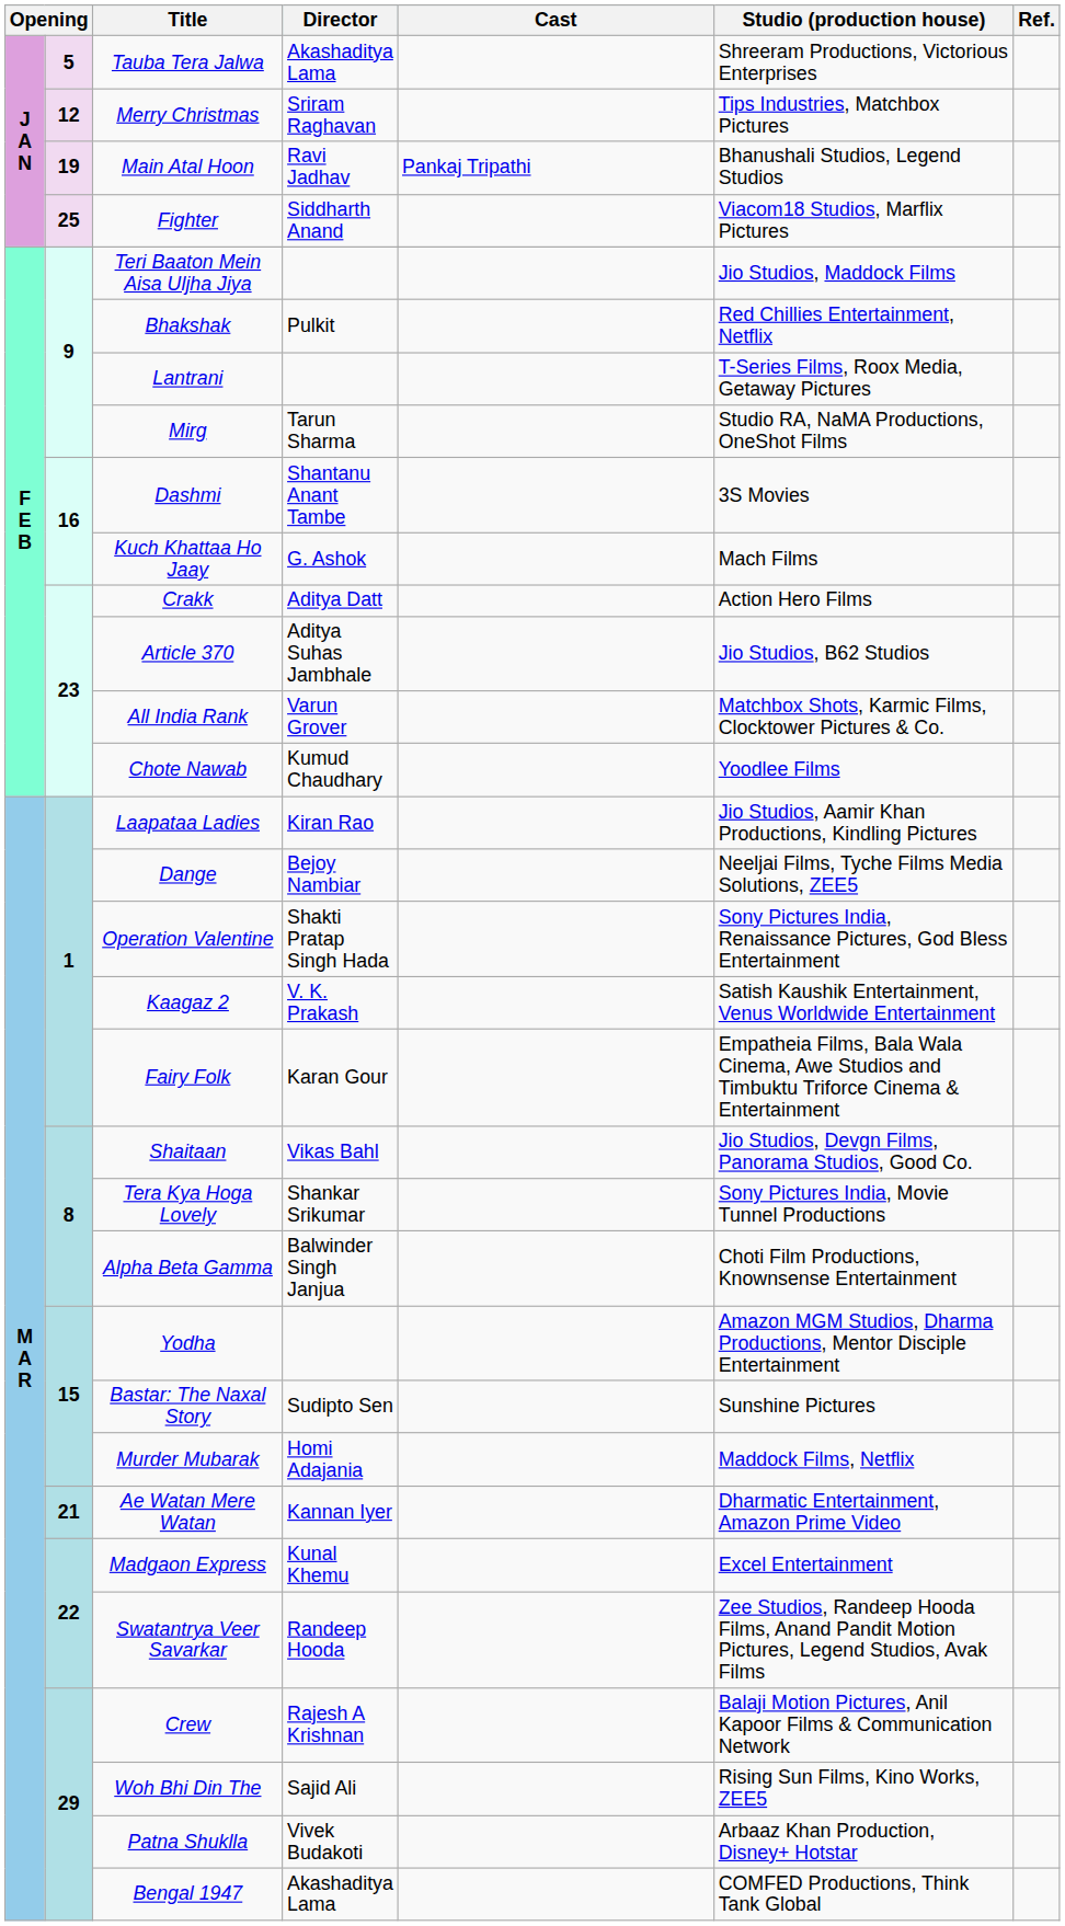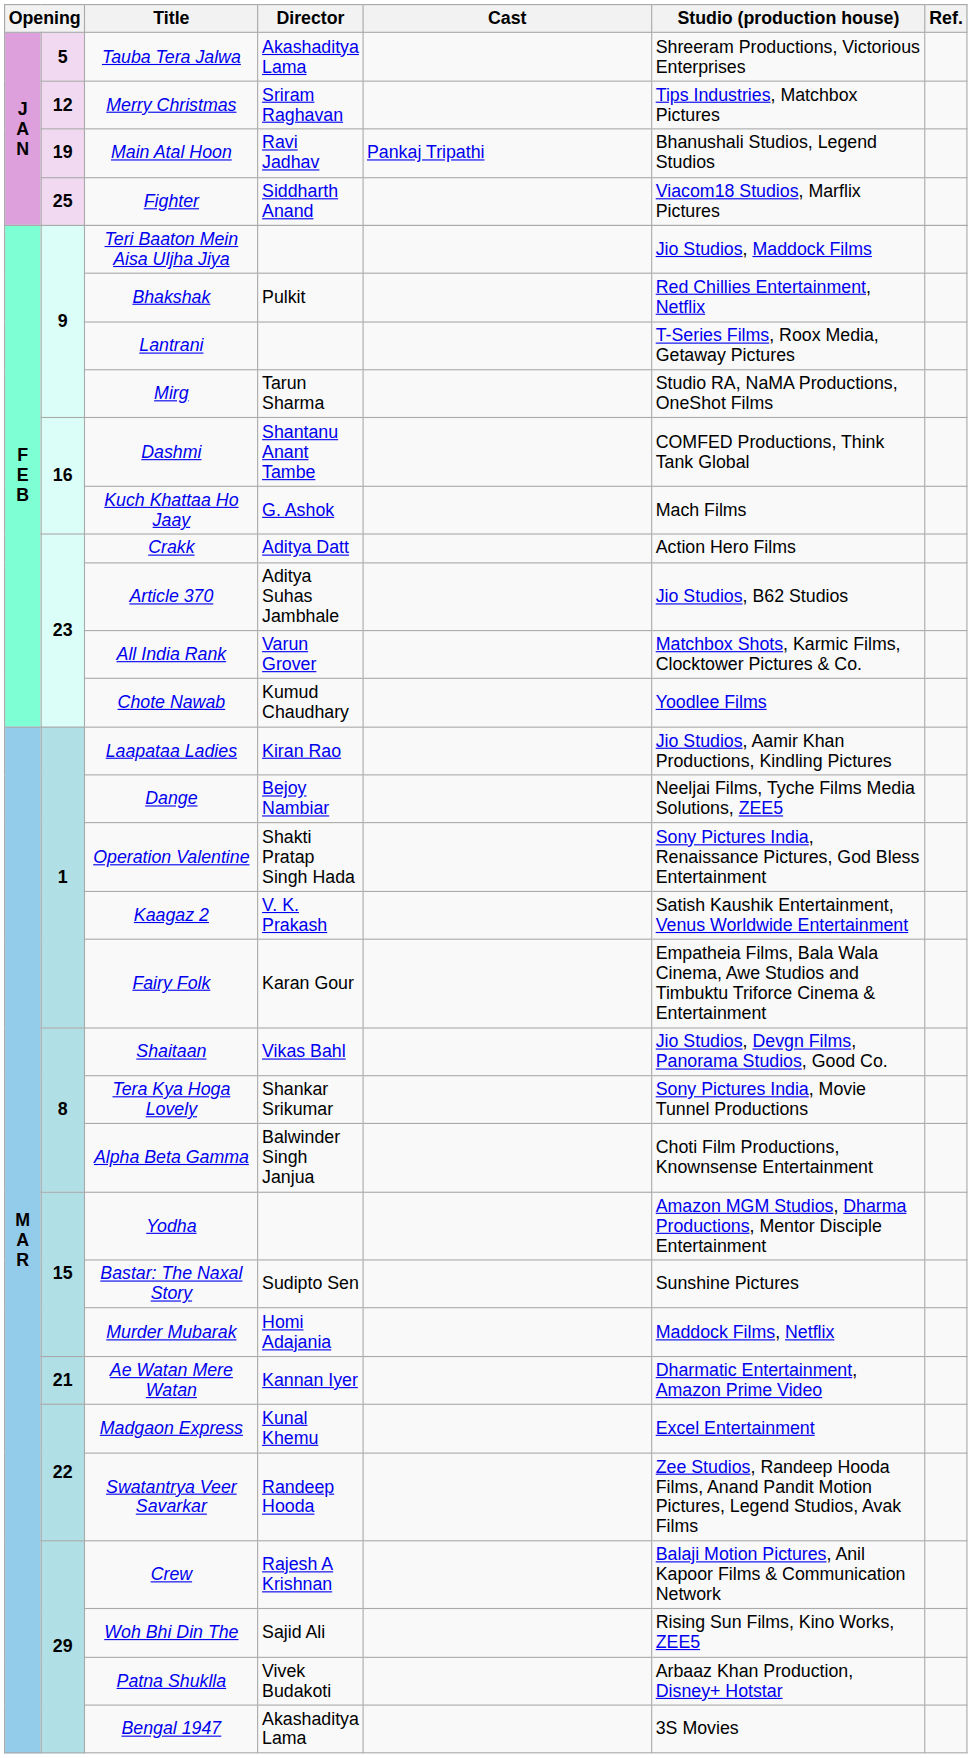Dashmi | Studio (production house): 3S Movies -> COMFED Productions, Think Tank Global
Bengal 1947 | Studio (production house): COMFED Productions, Think Tank Global -> 3S Movies
